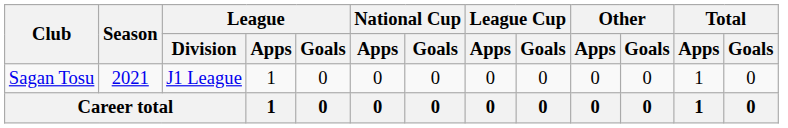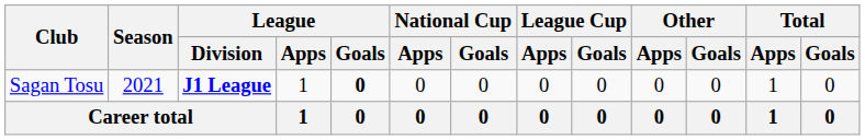Sagan Tosu | League / Division: normal -> bold
Sagan Tosu | League / Goals: normal -> bold
